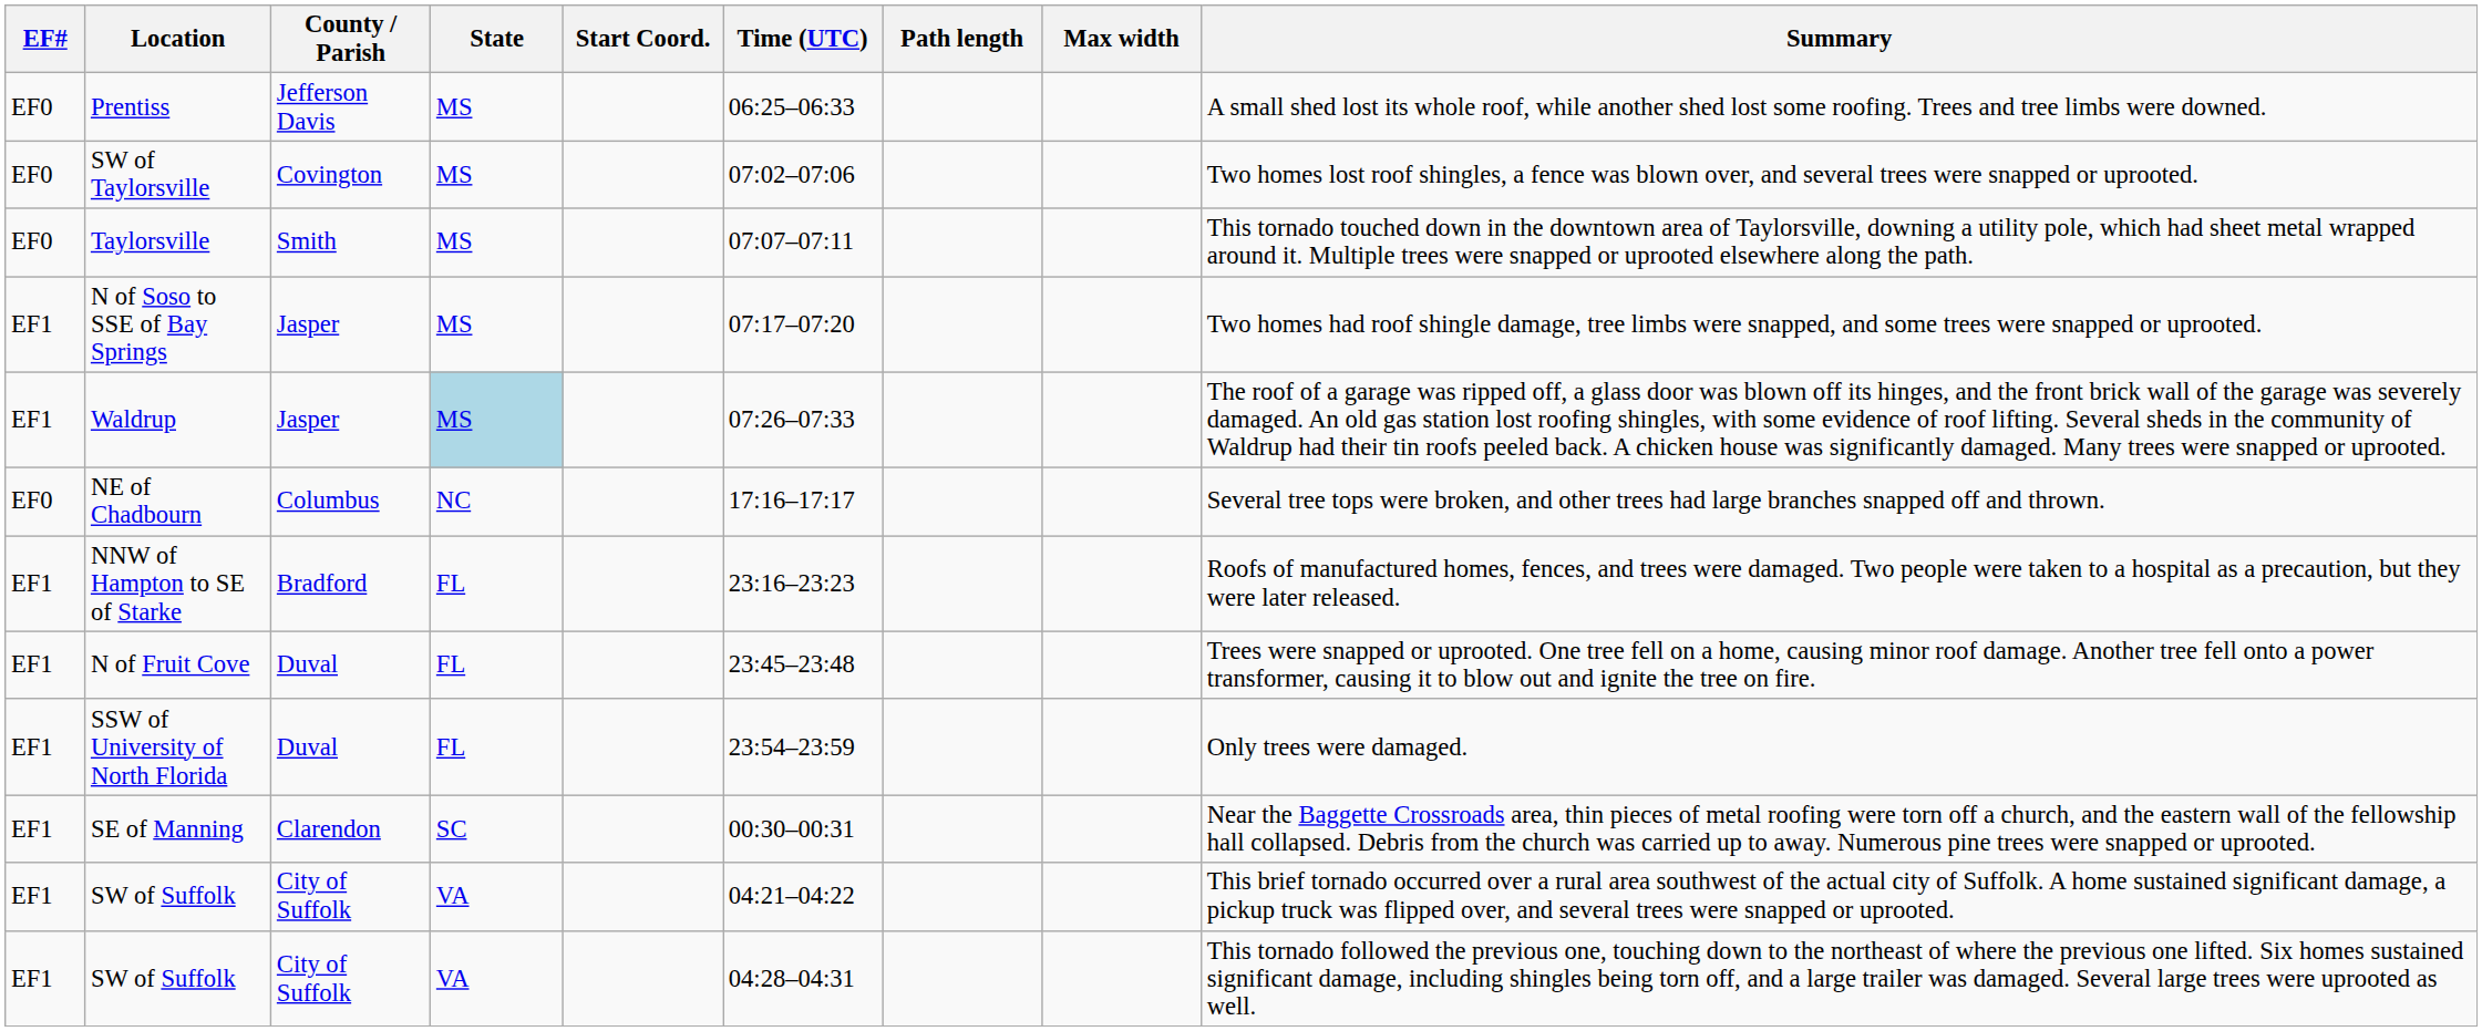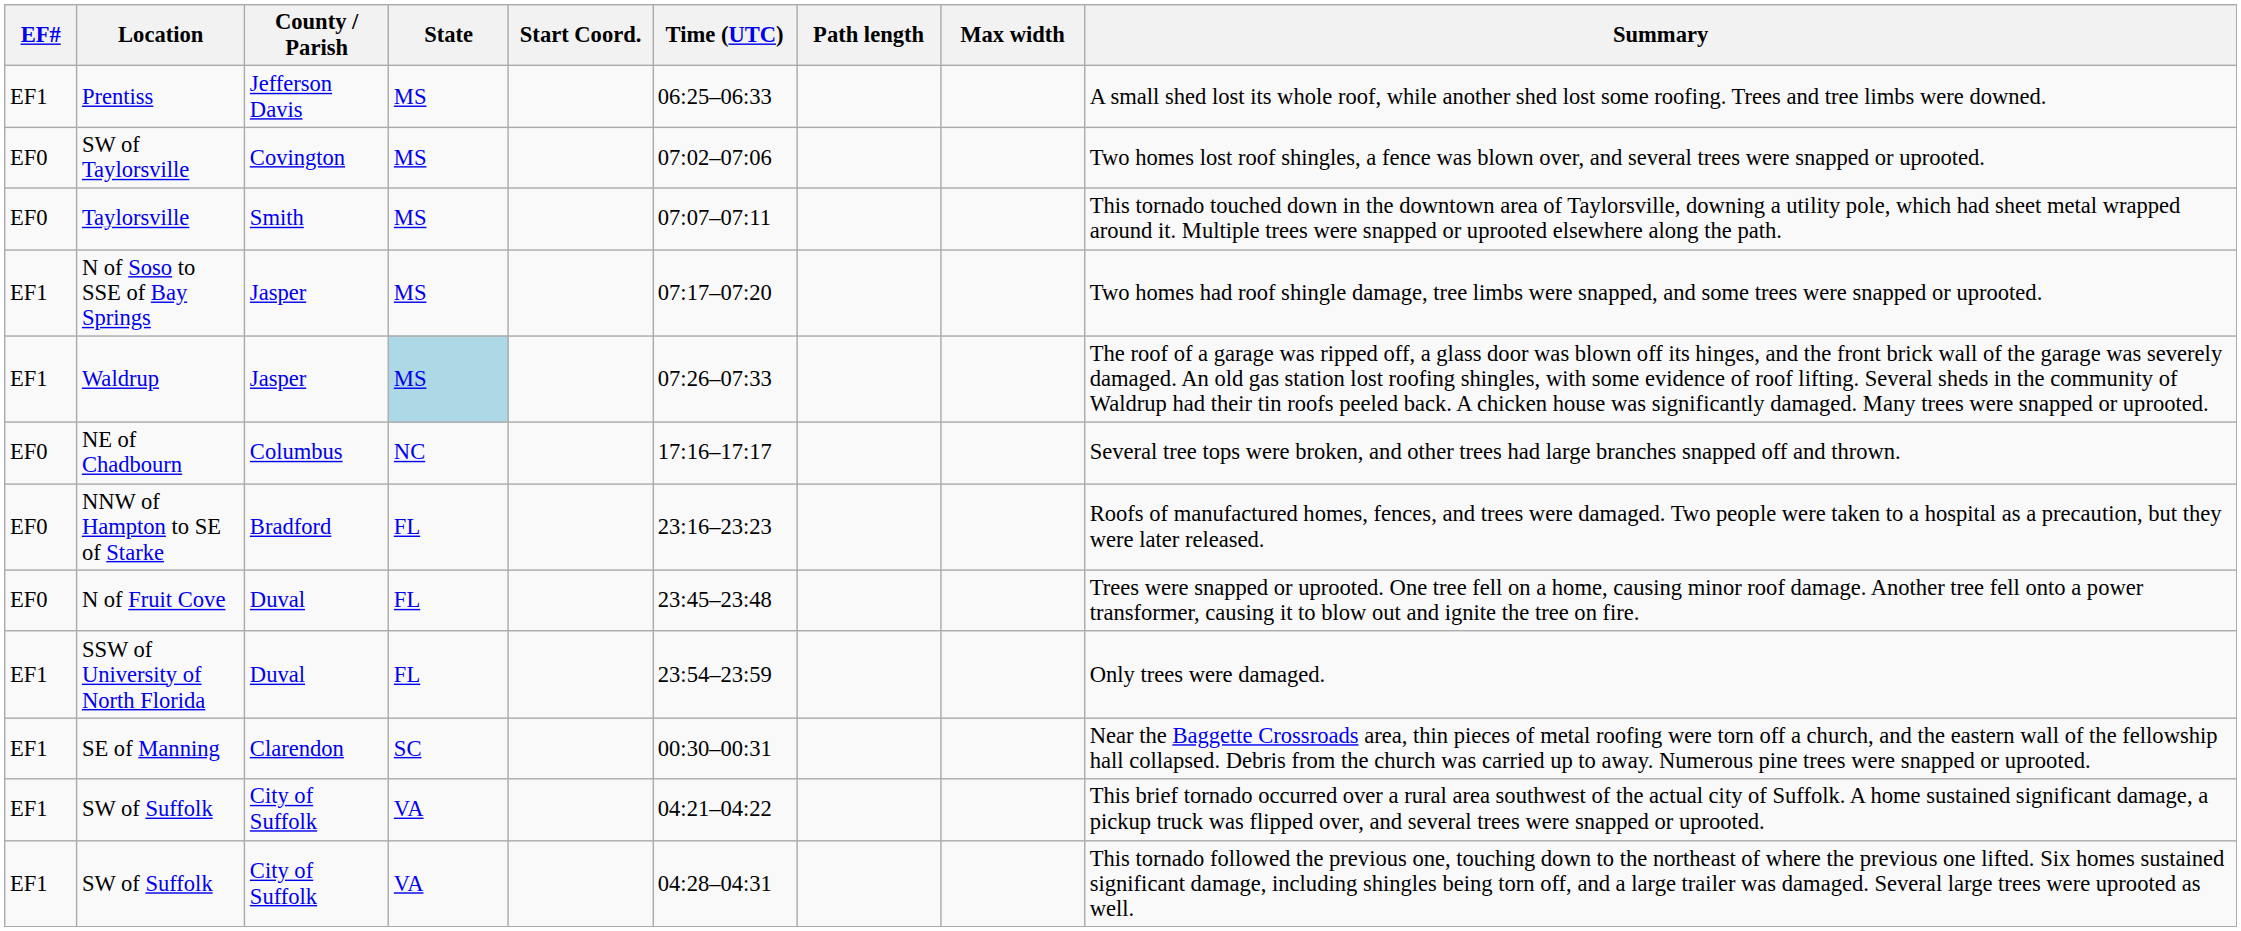Prentiss | EF#: EF0 -> EF1
NNW of Hampton to SE of Starke | EF#: EF1 -> EF0
N of Fruit Cove | EF#: EF1 -> EF0
